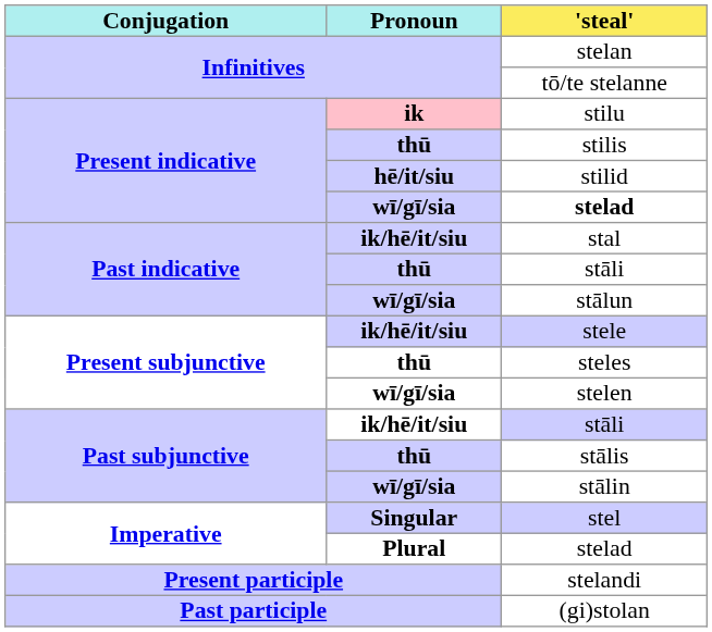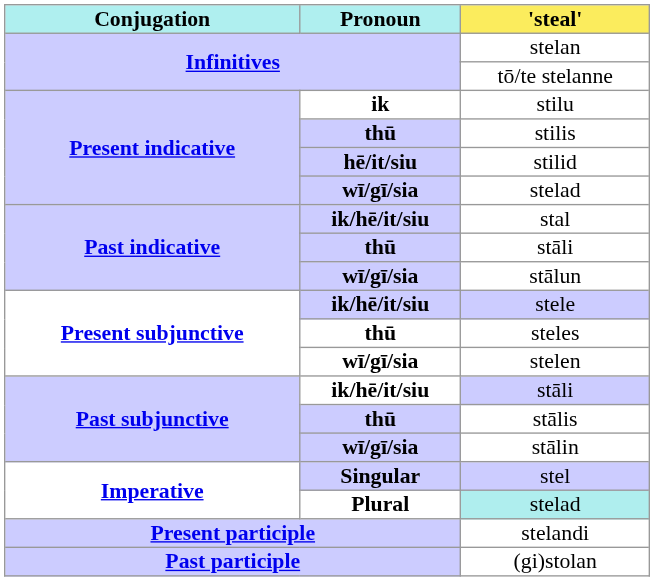stilu | Pronoun: pink background -> no background
wī/gī/sia / stelad | 'steal': bold -> normal
Plural / stelad | 'steal': no background -> paleturquoise background
